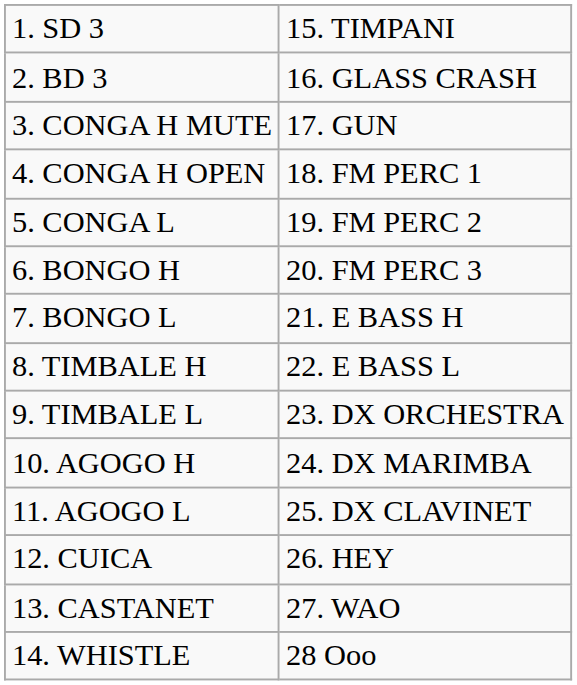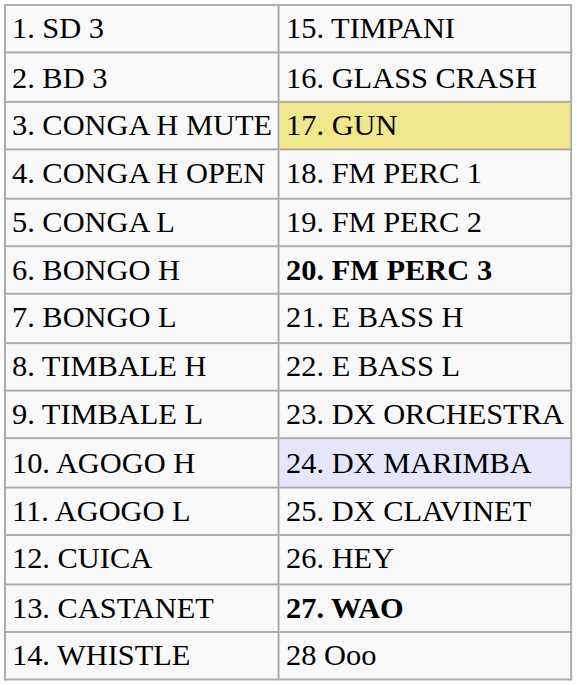3. CONGA H MUTE | column 2: no background -> khaki background
6. BONGO H | column 2: normal -> bold
10. AGOGO H | column 2: no background -> lavender background
13. CASTANET | column 2: normal -> bold
